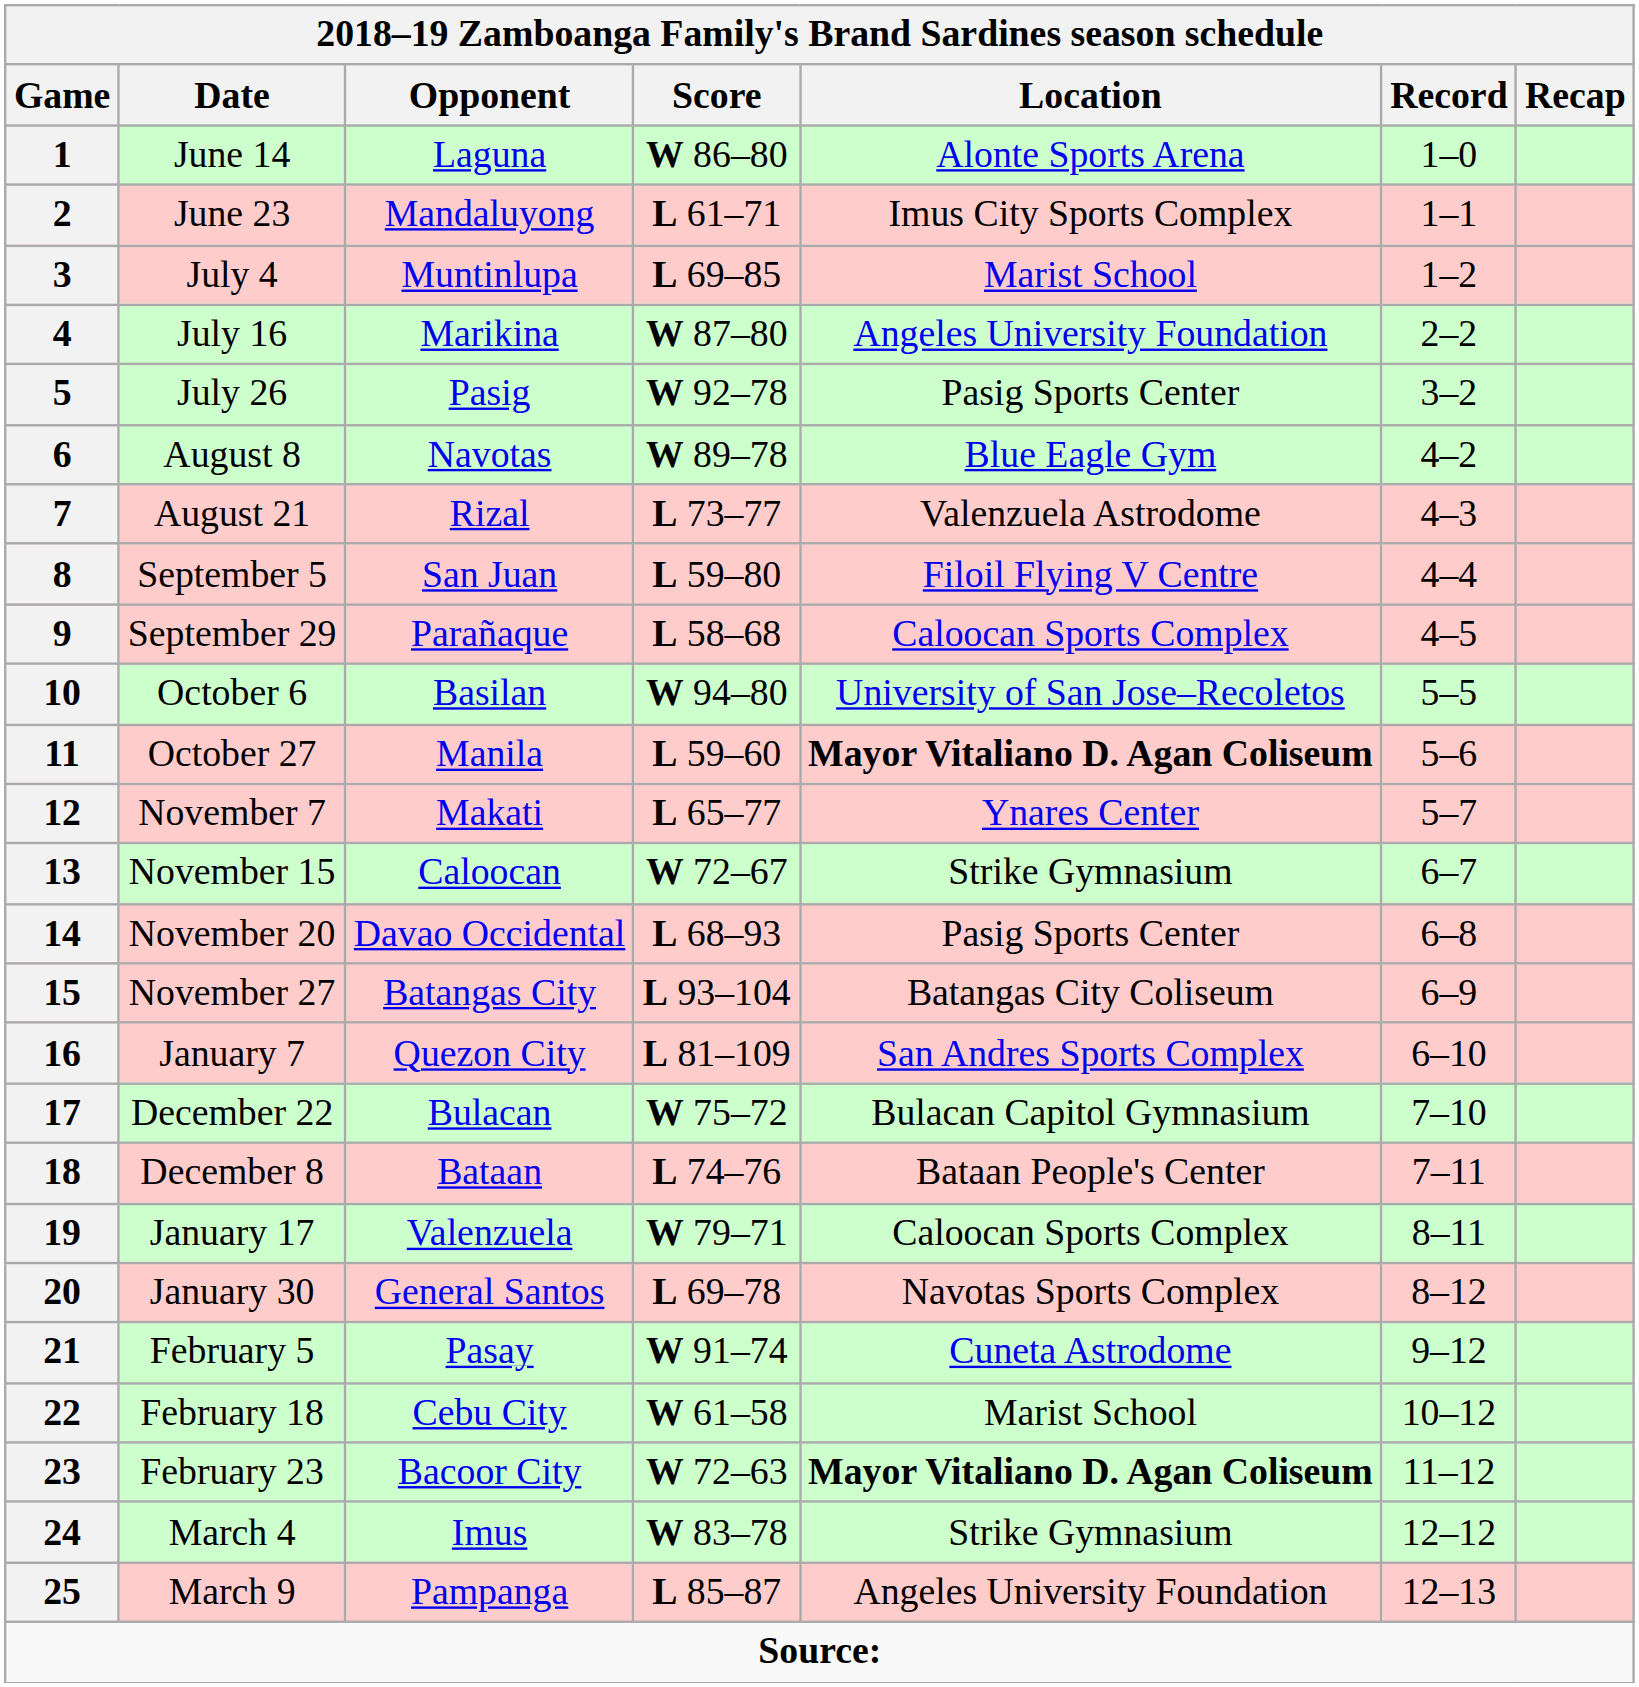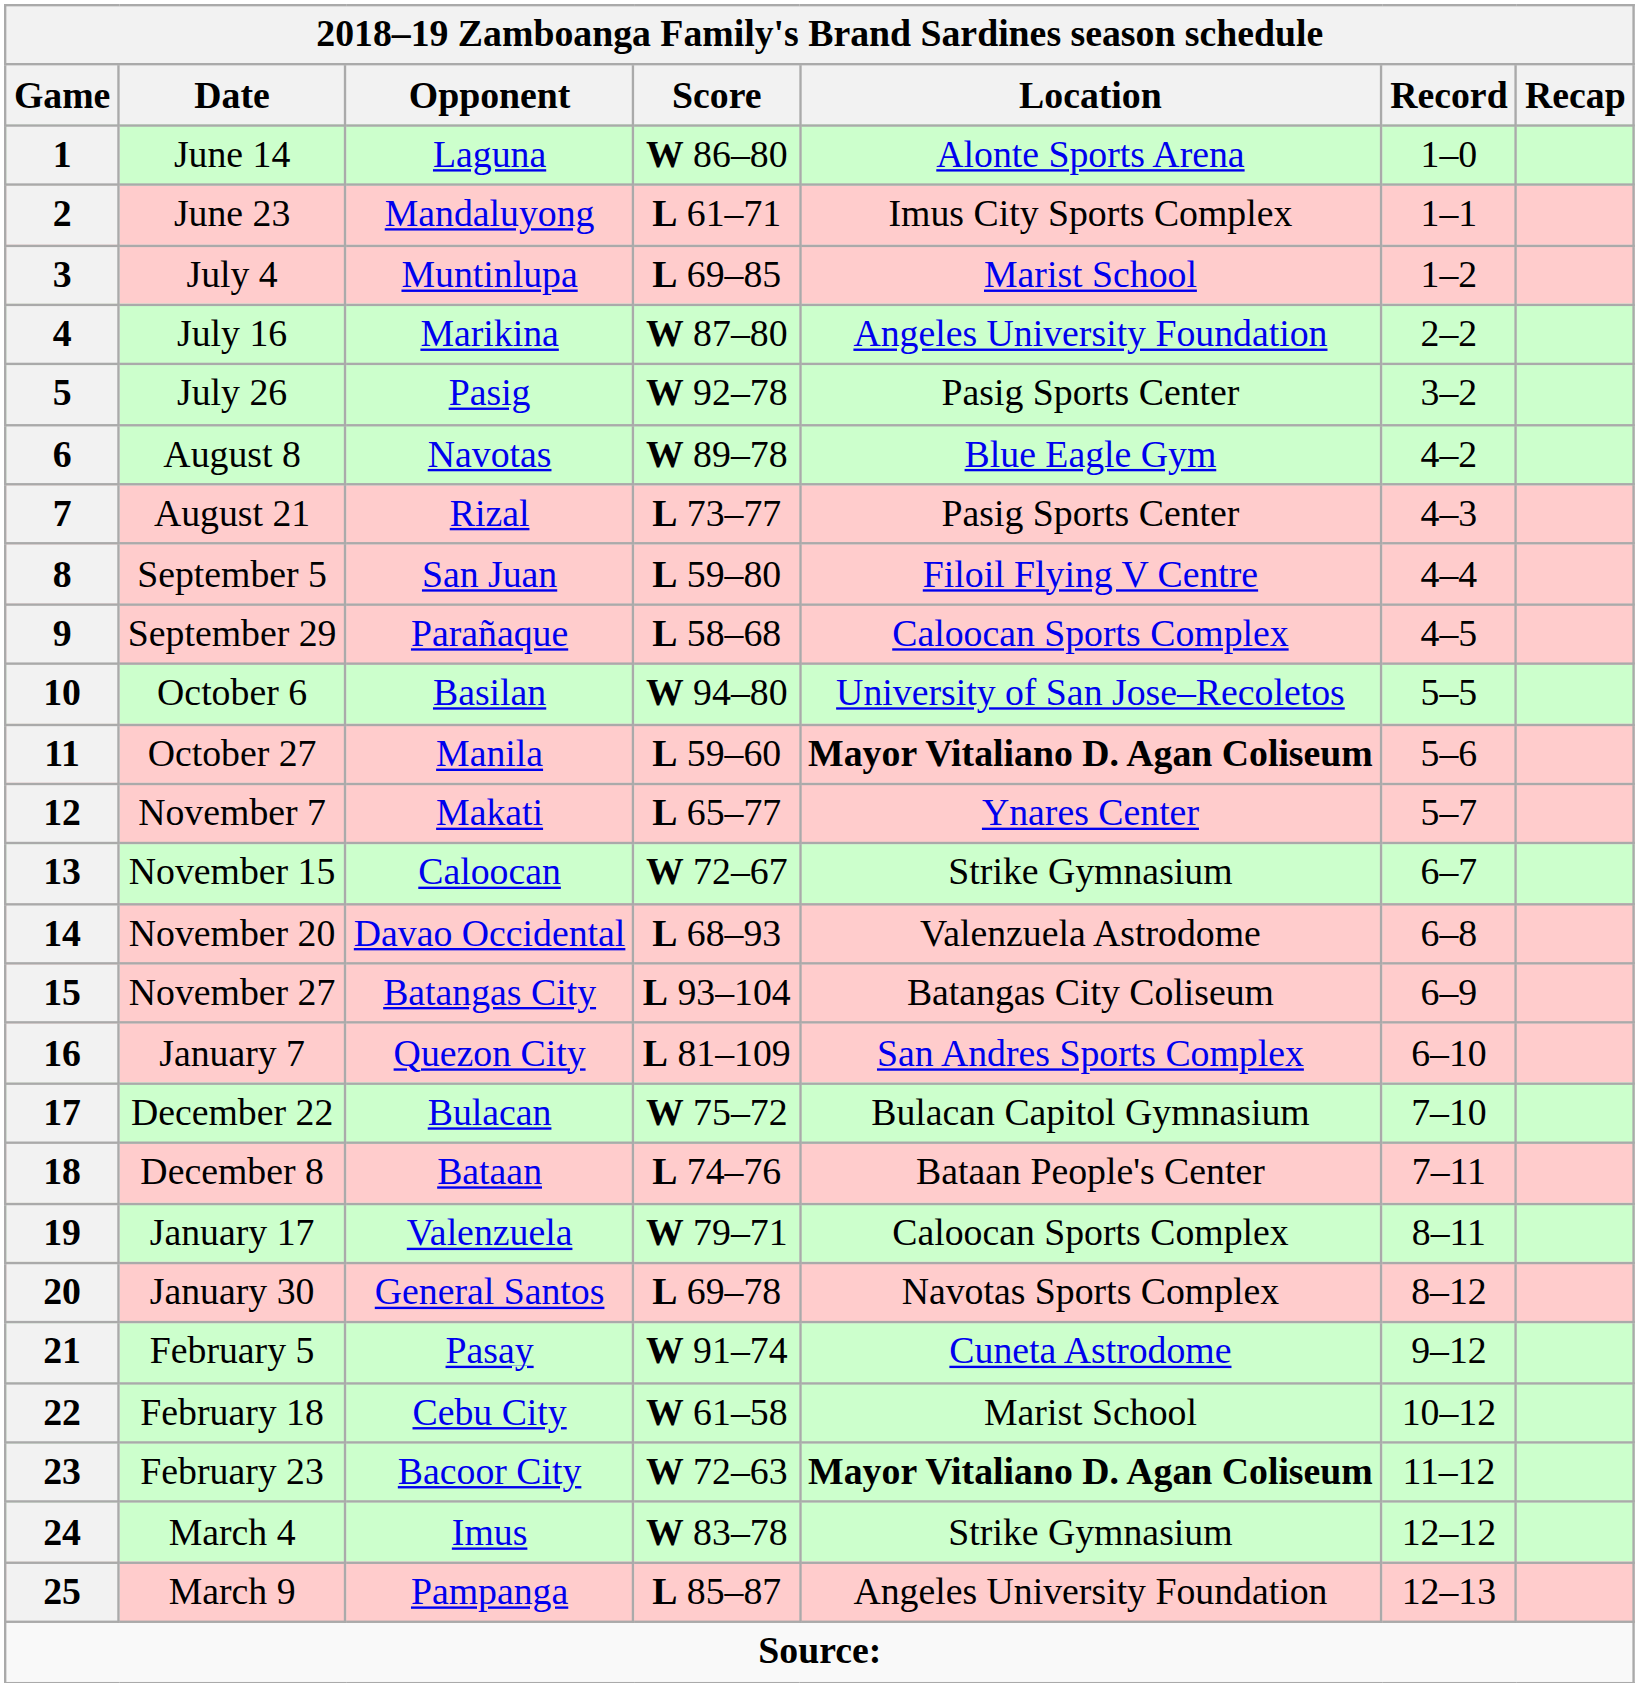7 | Location: Valenzuela Astrodome -> Pasig Sports Center
14 | Location: Pasig Sports Center -> Valenzuela Astrodome
